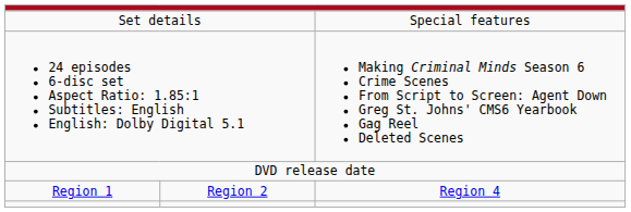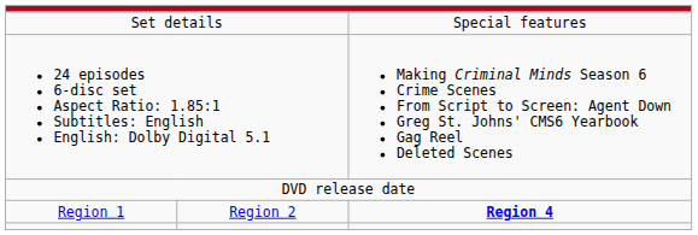Region 1 | column 3: normal -> bold
